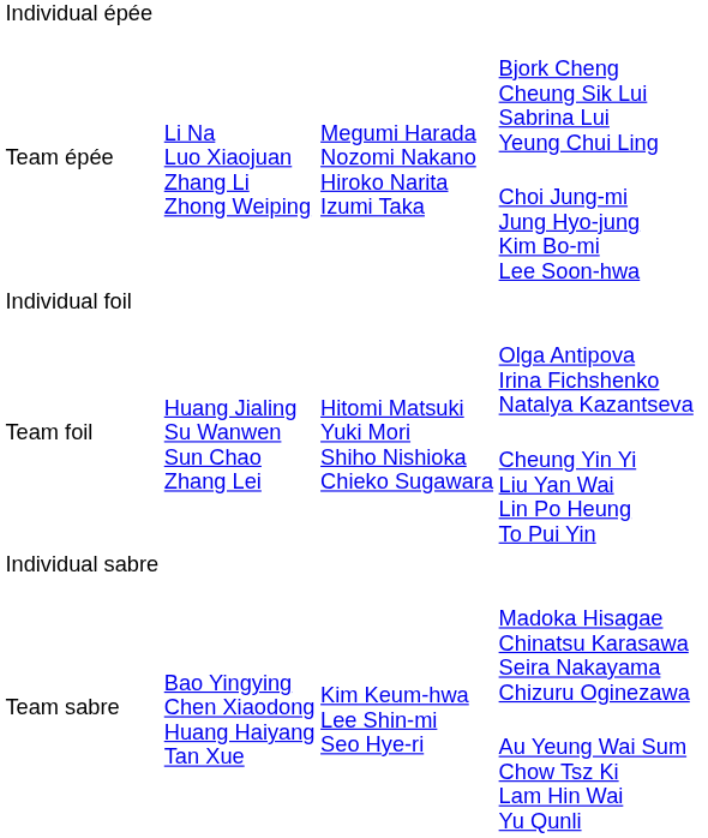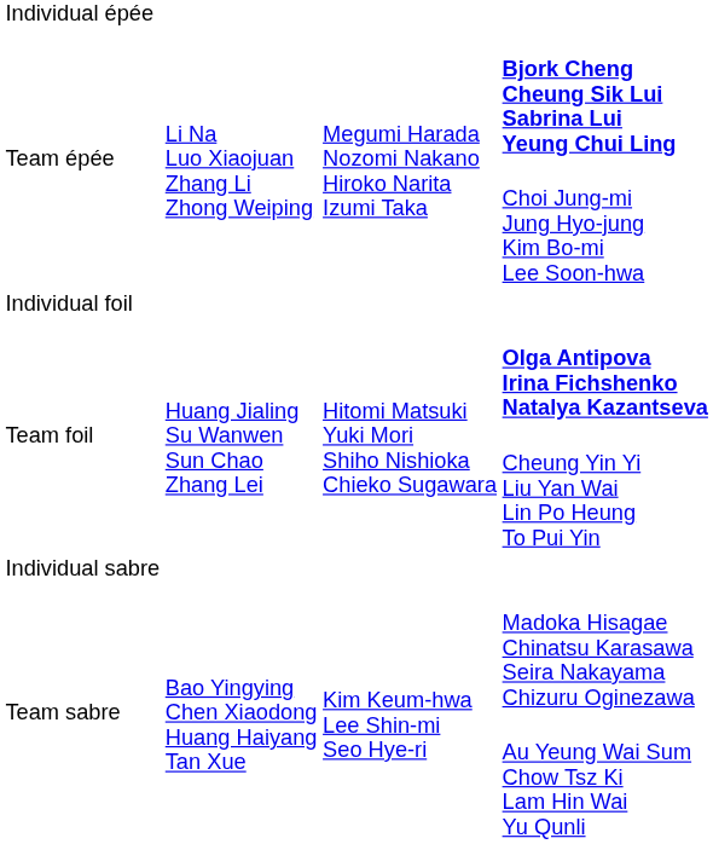Bjork Cheng Cheung Sik Lui Sabrina Lui Yeung Chui Ling | column 4: normal -> bold
Olga Antipova Irina Fichshenko Natalya Kazantseva | column 4: normal -> bold
